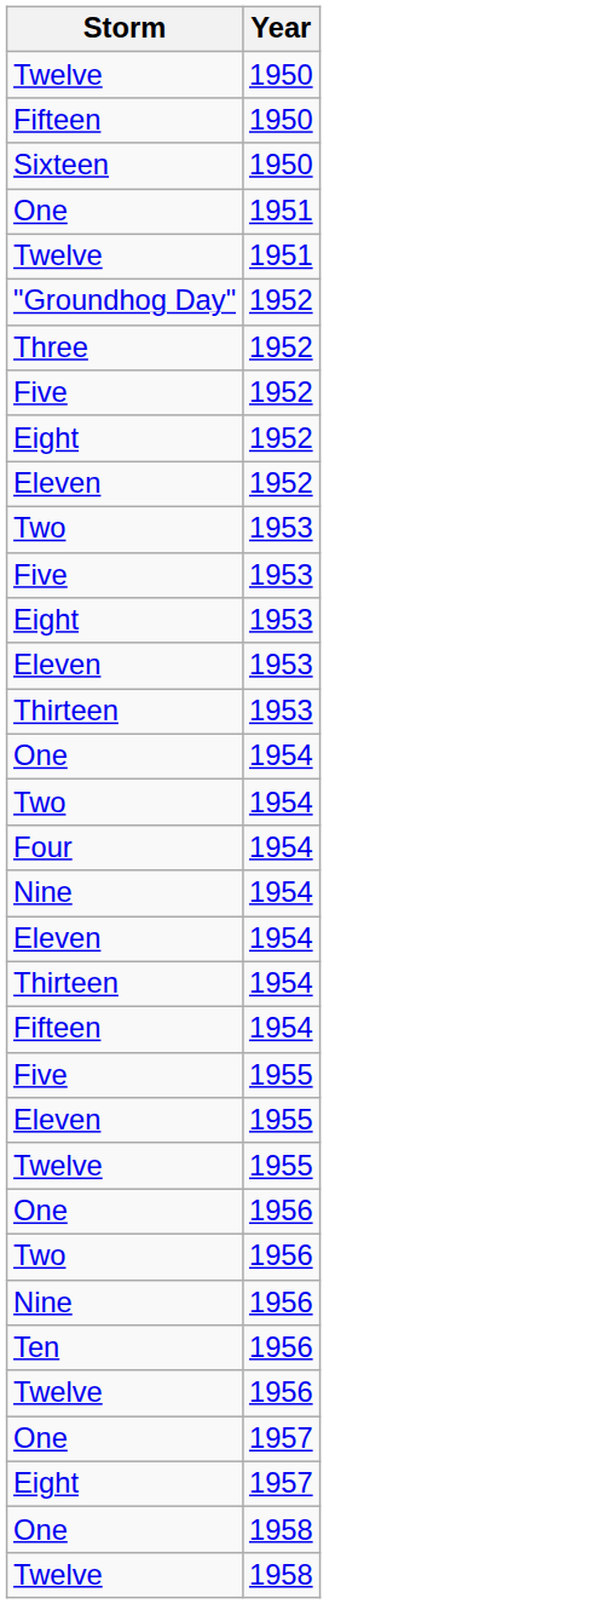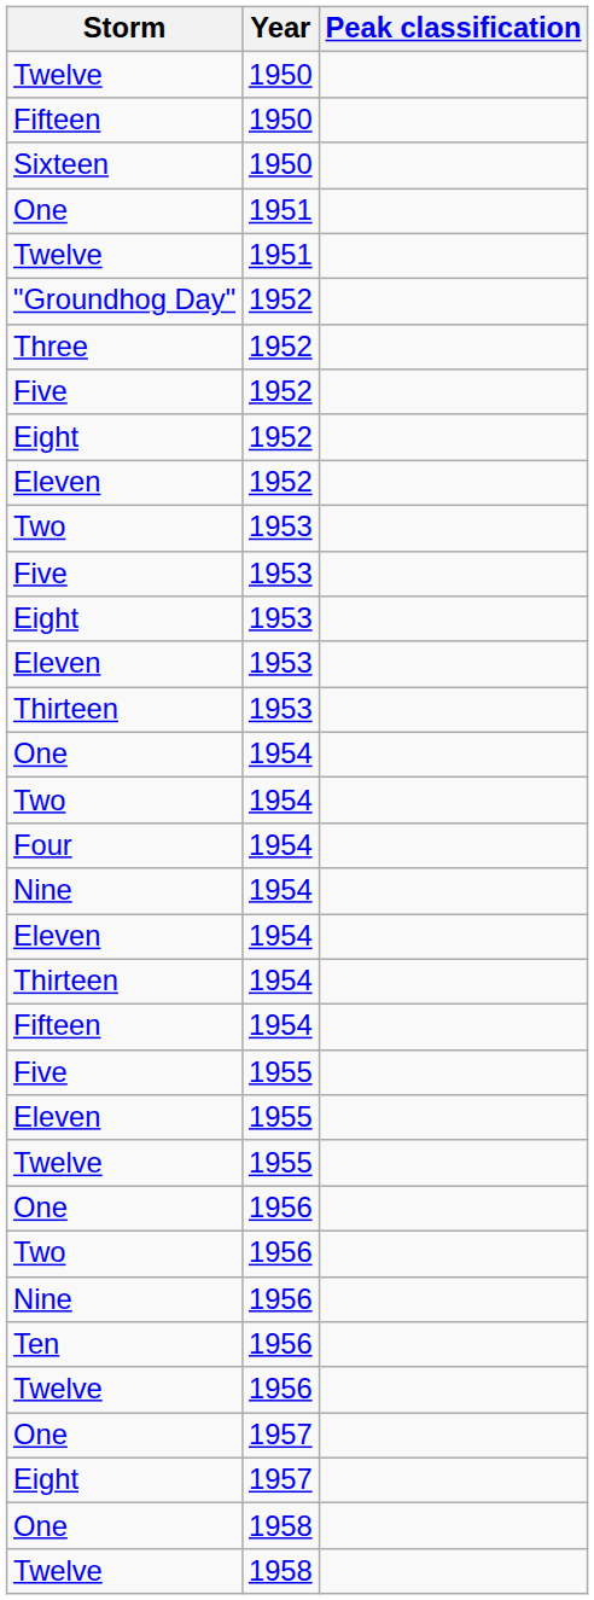+ column: Peak classification
